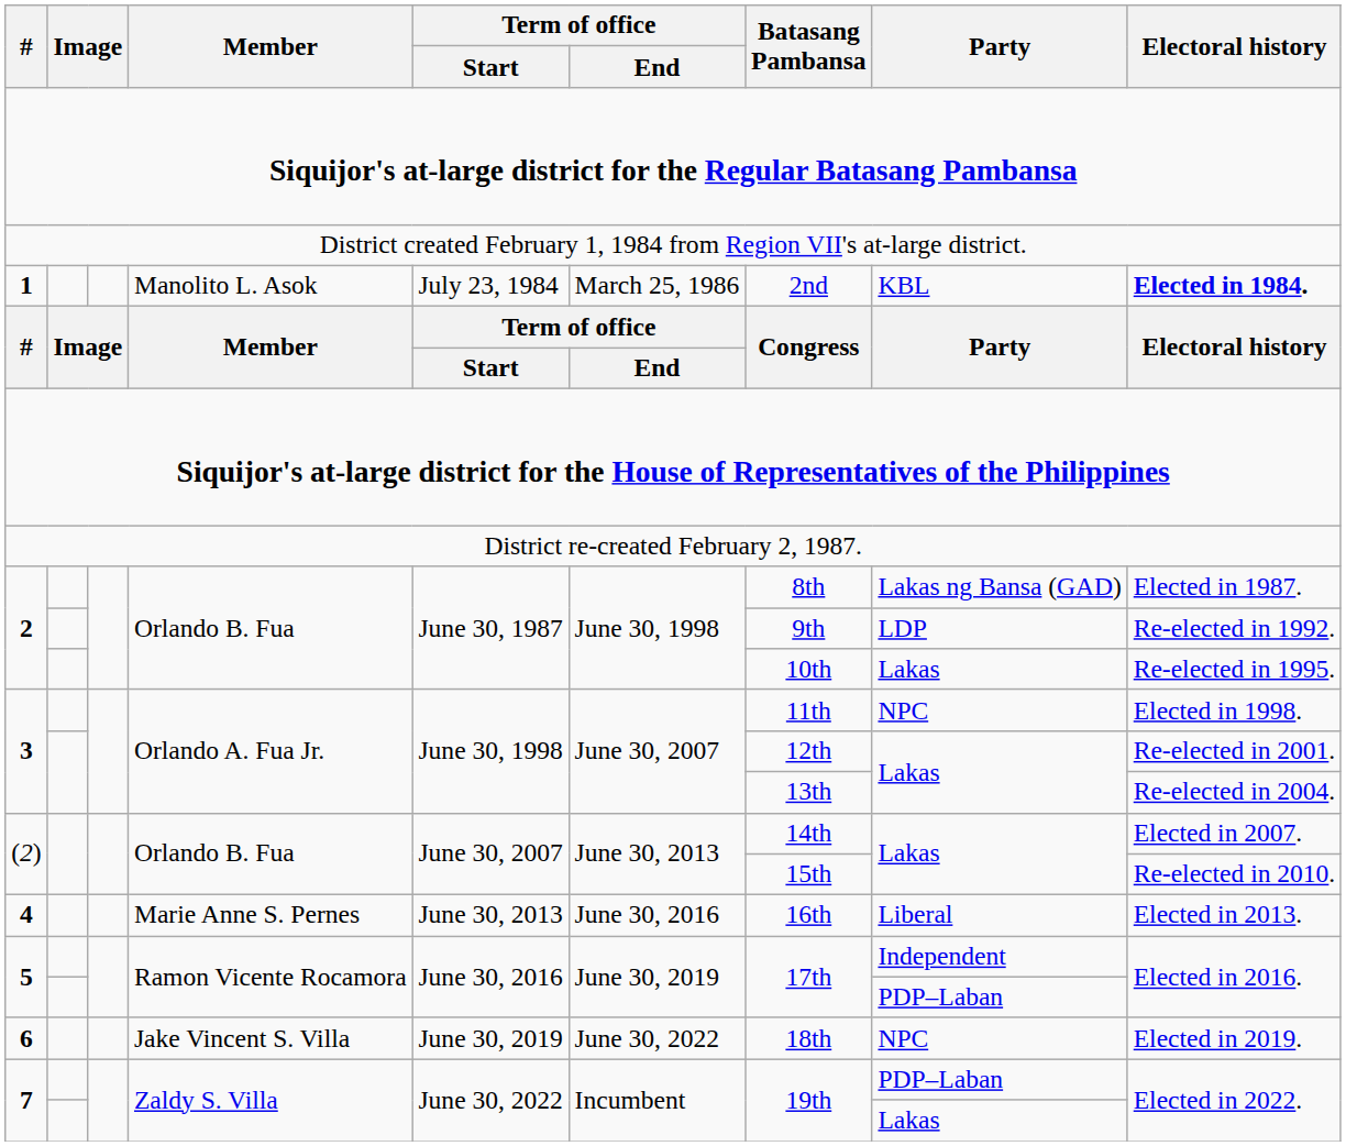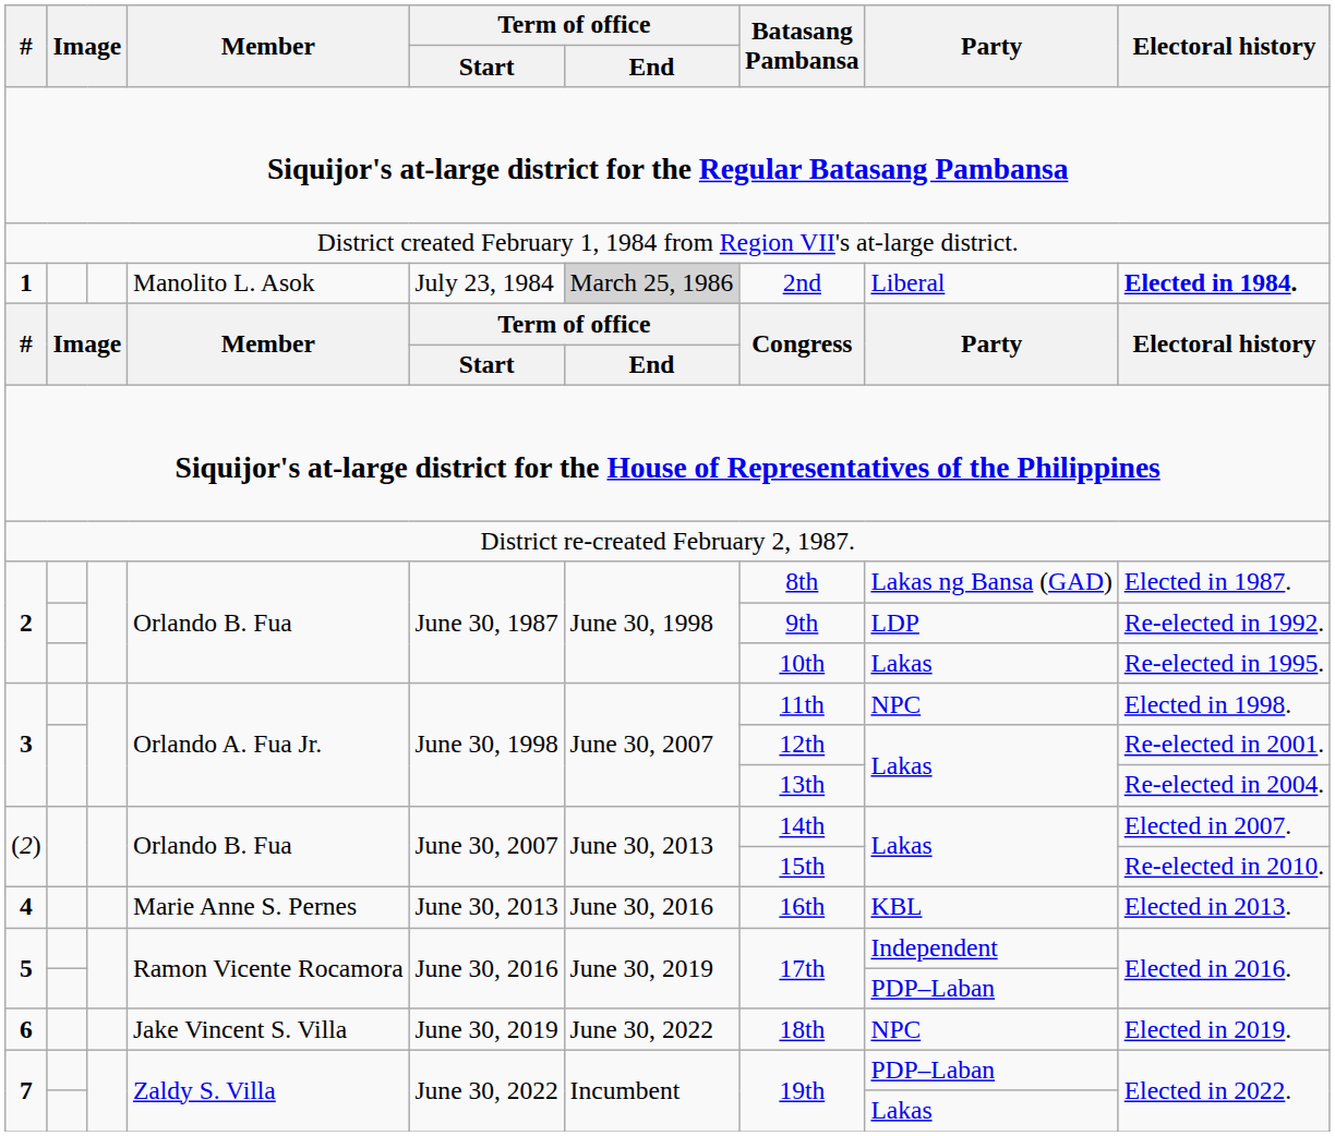1 | Term of office / End: no background -> lightgrey background
1 | Party: KBL -> Liberal
4 | Party: Liberal -> KBL
